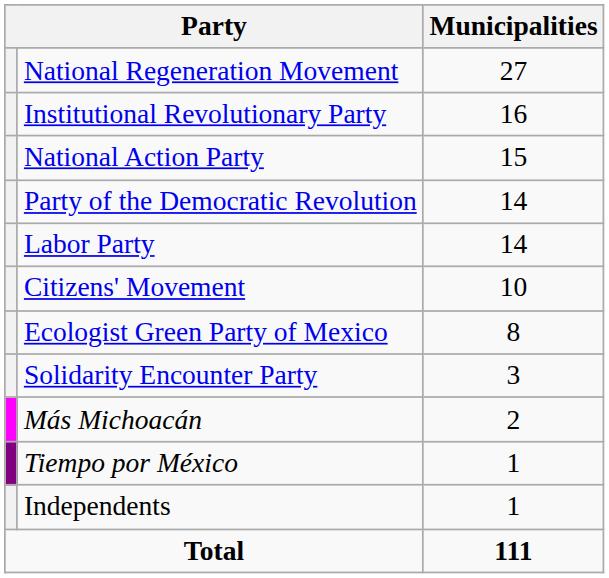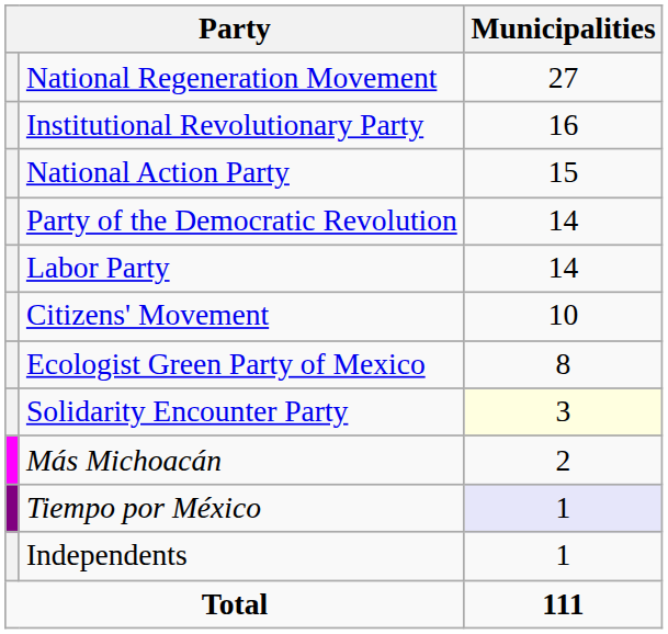Solidarity Encounter Party | Municipalities: no background -> lightyellow background
Tiempo por México | Municipalities: no background -> lavender background
